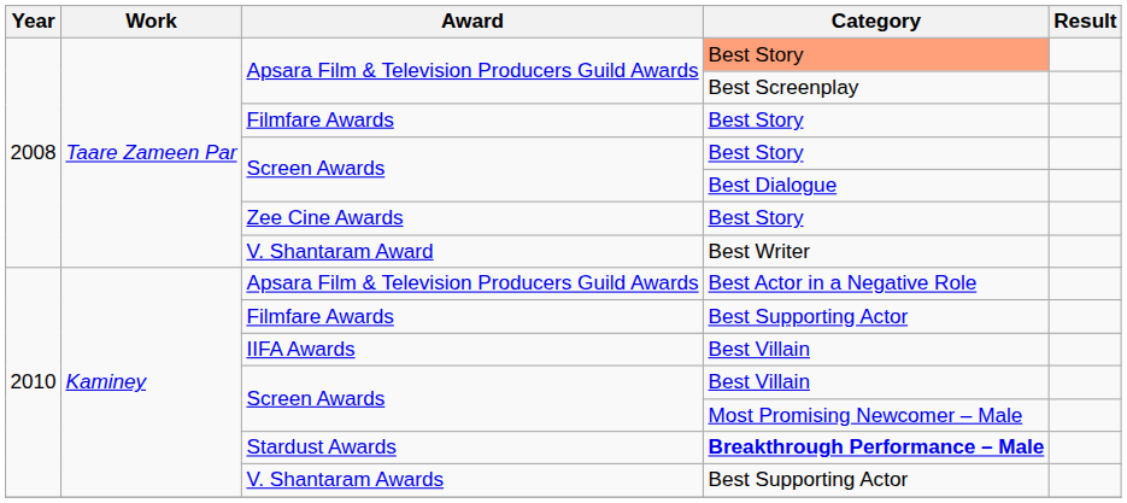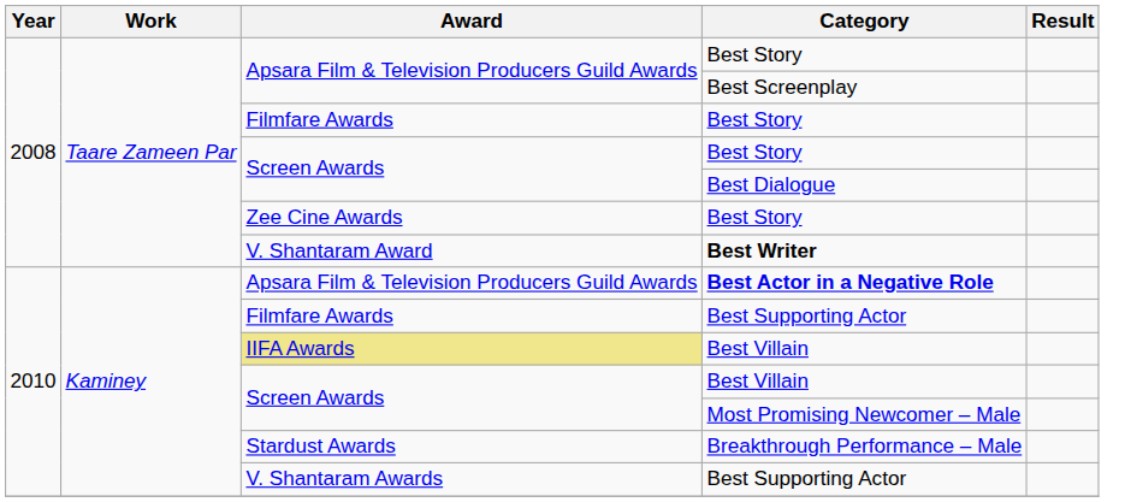Apsara Film & Television Producers Guild Awards / Best Story | Category: lightsalmon background -> no background
Best Writer | Category: normal -> bold
Best Actor in a Negative Role | Category: normal -> bold
IIFA Awards / Best Villain | Award: no background -> khaki background
Breakthrough Performance – Male | Category: bold -> normal
